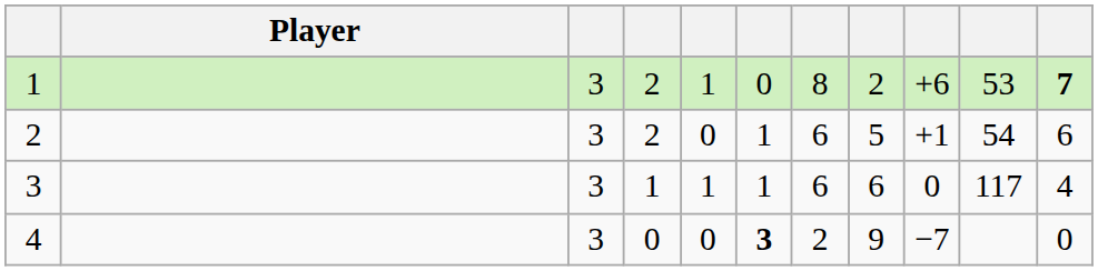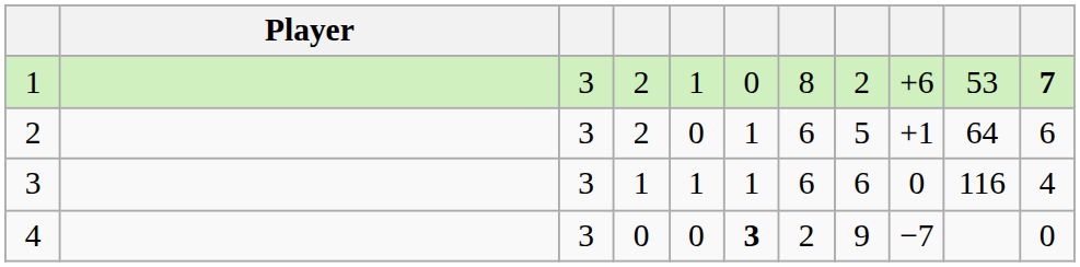row 3 | column 10: 54 -> 64
row 4 | column 10: 117 -> 116
